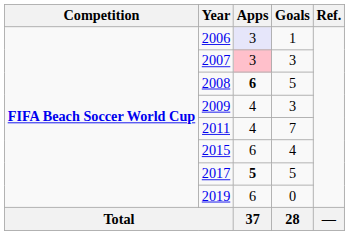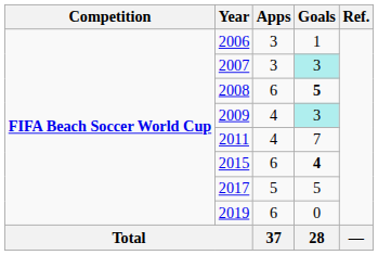2006 | Apps: lavender background -> no background
2007 | Apps: pink background -> no background
2007 | Goals: no background -> paleturquoise background
2008 | Apps: bold -> normal
2008 | Goals: normal -> bold
2009 | Goals: no background -> paleturquoise background
2015 | Goals: normal -> bold
2017 | Apps: bold -> normal
